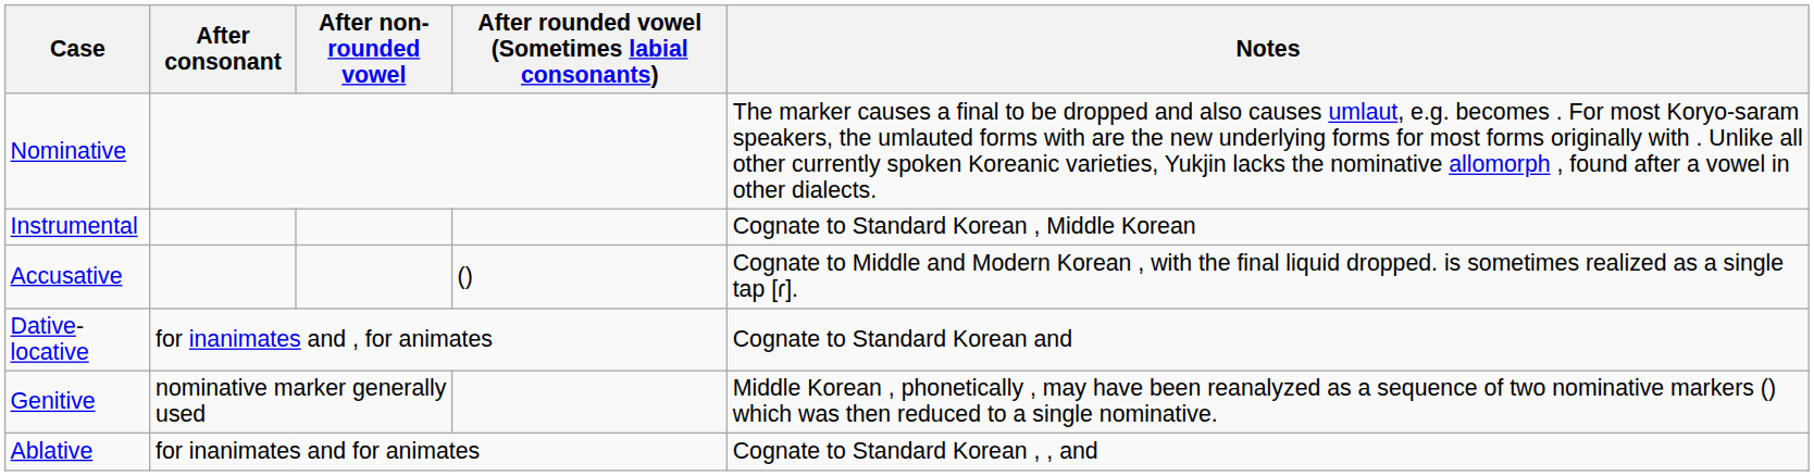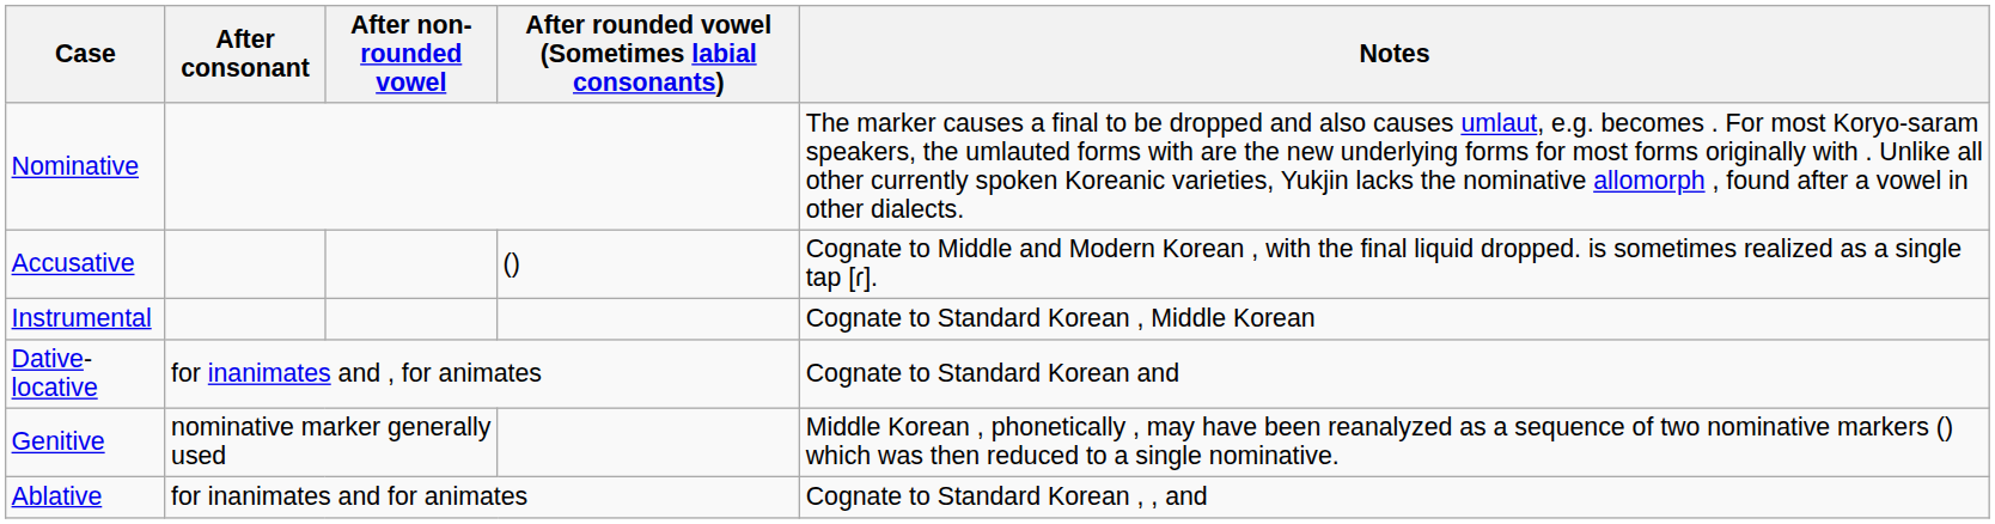rows swapped: Accusative <-> Instrumental
